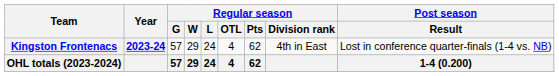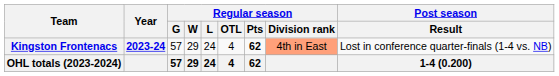Kingston Frontenacs | Regular season / Pts: normal -> bold
Kingston Frontenacs | Regular season / Division rank: no background -> lightsalmon background
